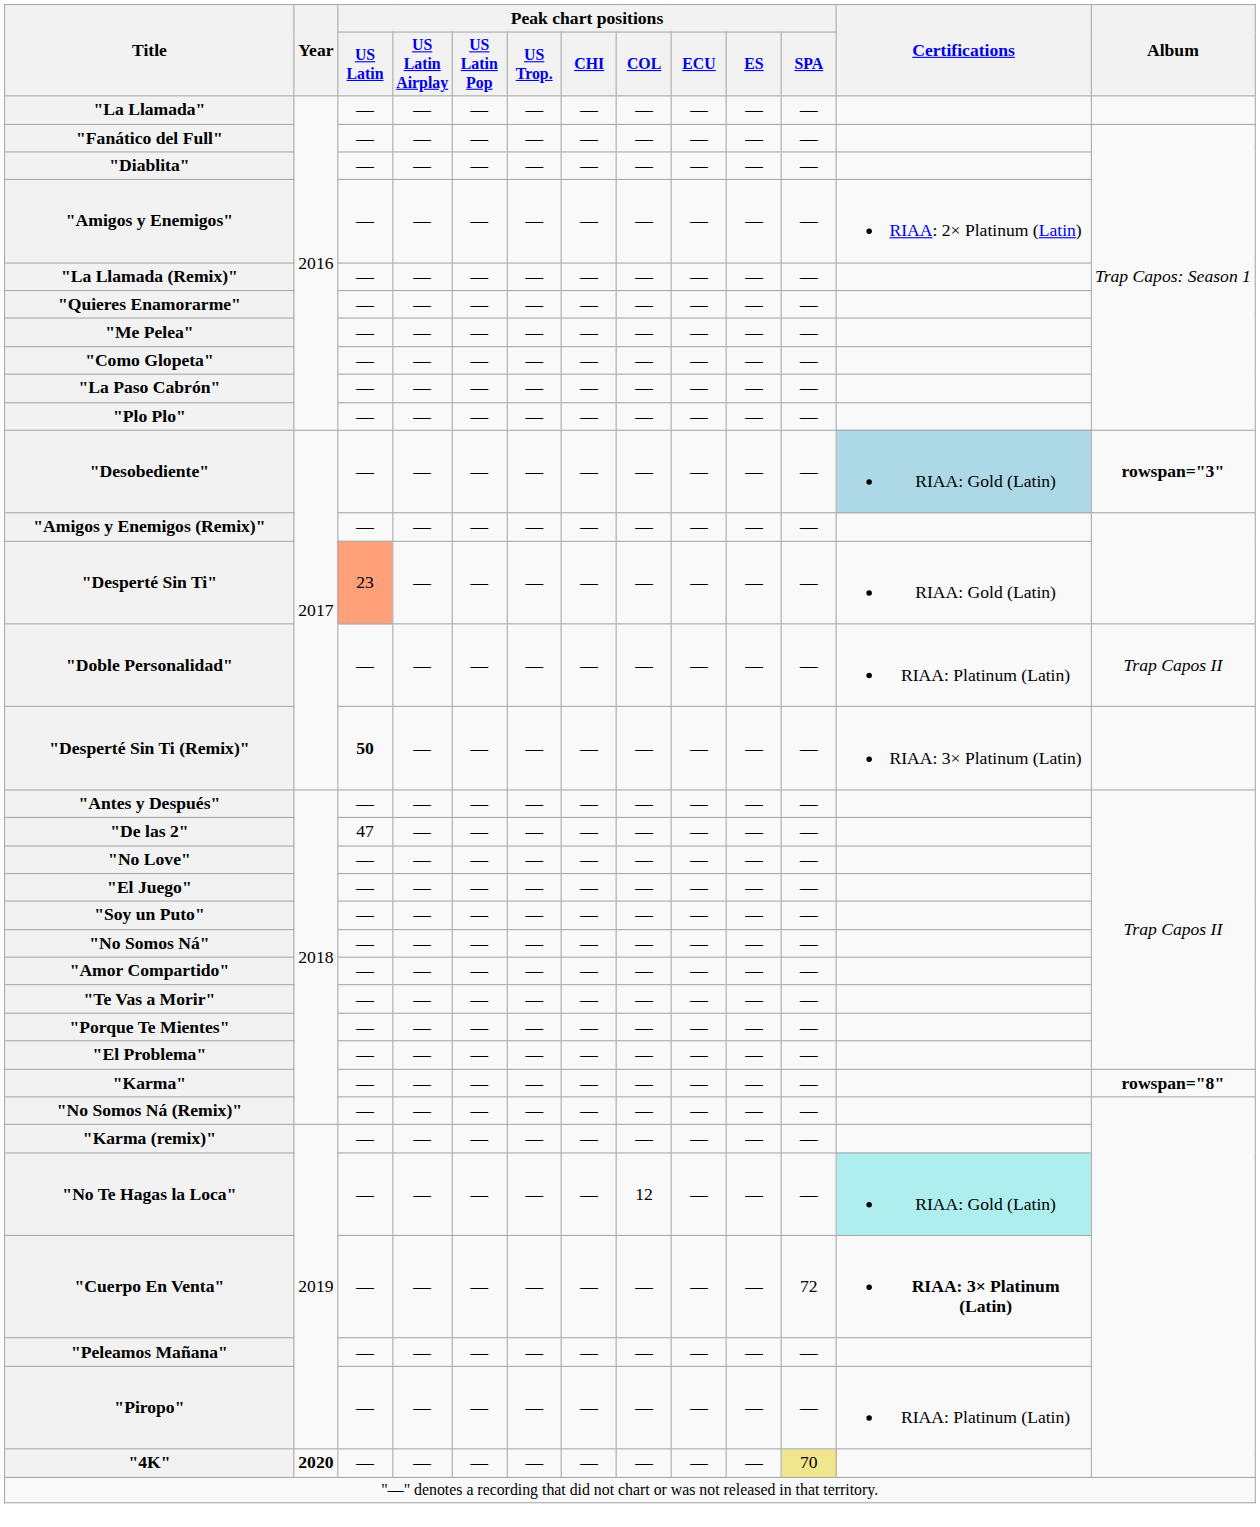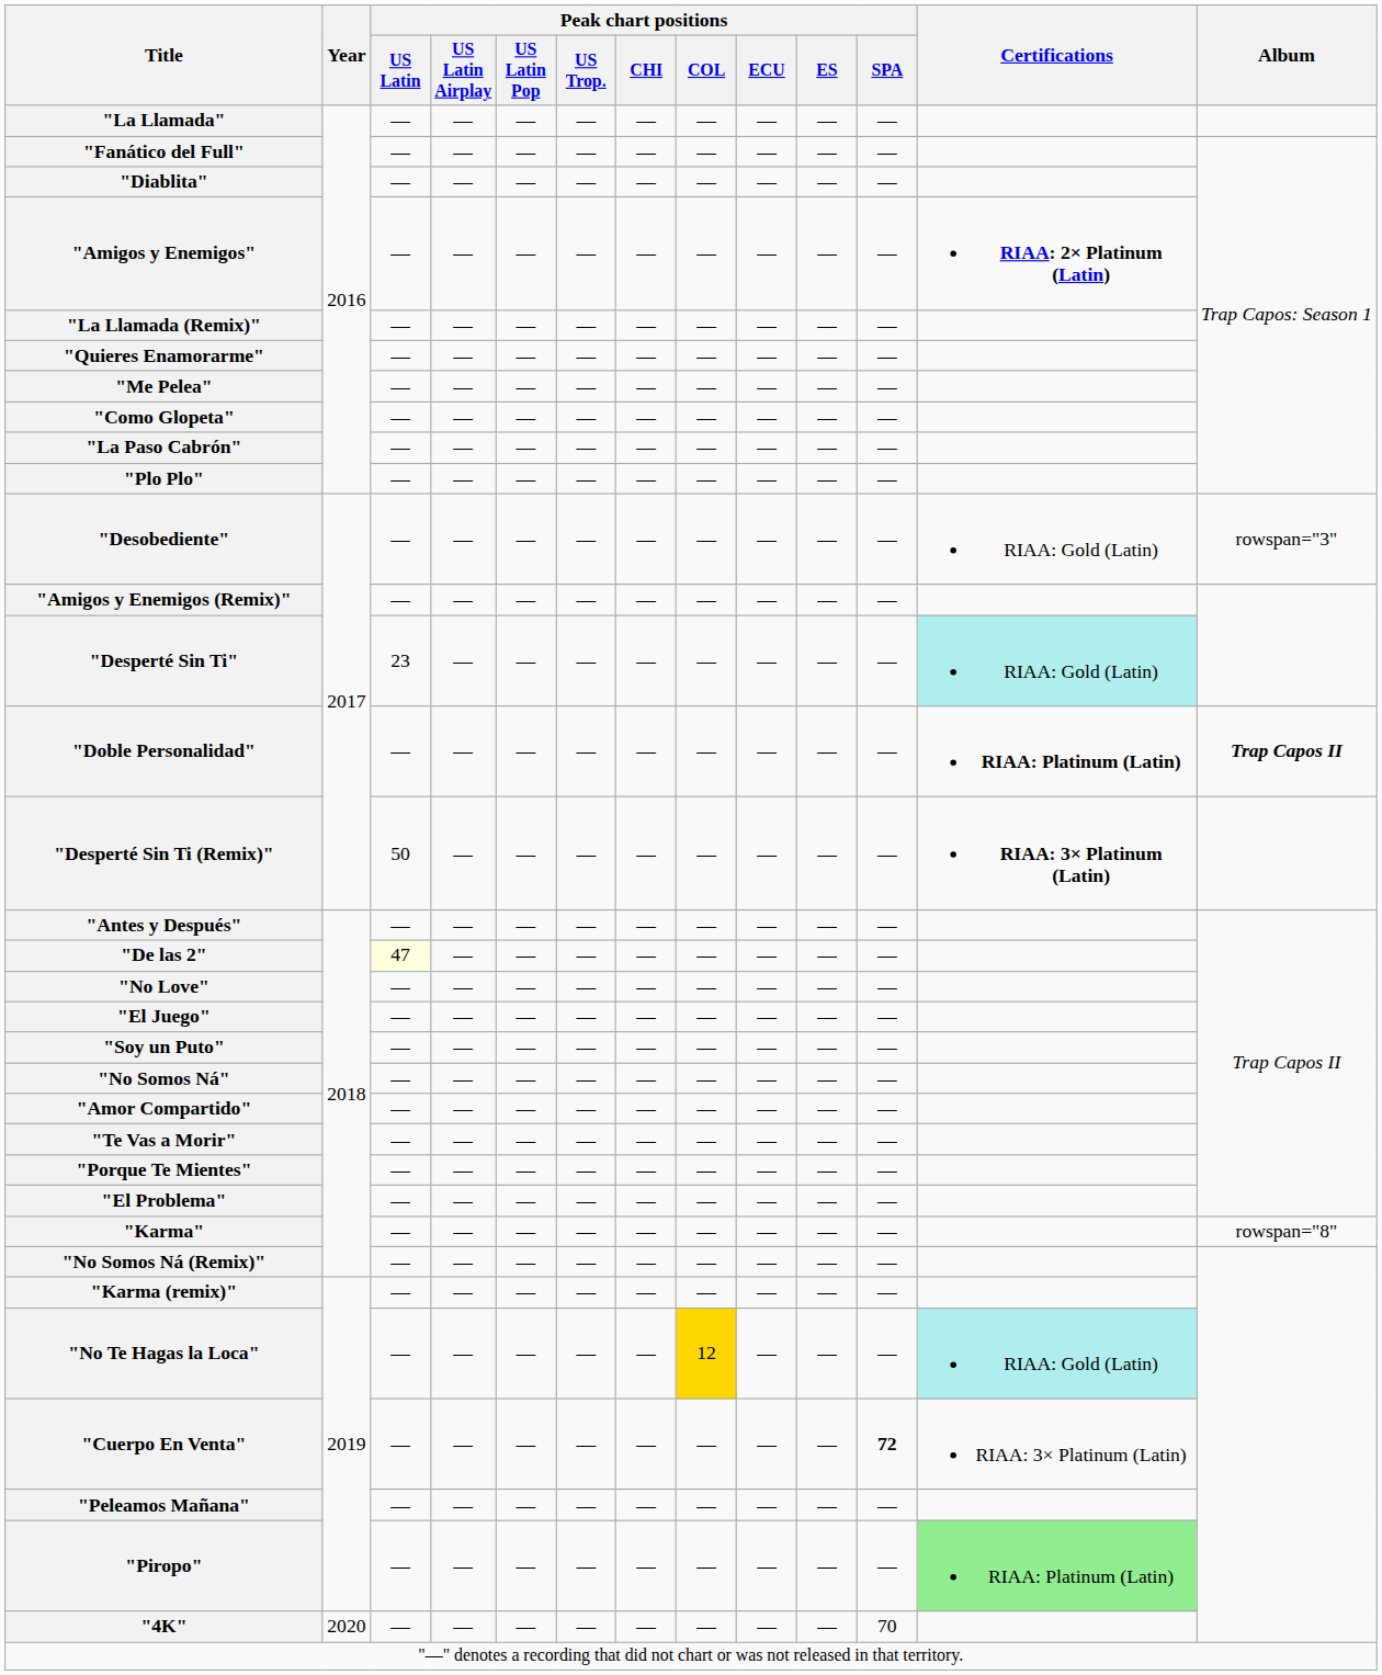"Amigos y Enemigos" | Certifications: normal -> bold
"Desobediente" | Certifications: lightblue background -> no background
"Desobediente" | Album: bold -> normal
"Desperté Sin Ti" | Peak chart positions / US Latin: lightsalmon background -> no background
"Desperté Sin Ti" | Certifications: no background -> paleturquoise background
"Doble Personalidad" | Certifications: normal -> bold
"Doble Personalidad" | Album: normal -> bold
"Desperté Sin Ti (Remix)" | Peak chart positions / US Latin: bold -> normal
"Desperté Sin Ti (Remix)" | Certifications: normal -> bold
"De las 2" | Peak chart positions / US Latin: no background -> lightyellow background
"Karma" | Album: bold -> normal
"No Te Hagas la Loca" | Peak chart positions / COL: no background -> gold background
"Cuerpo En Venta" | Peak chart positions / SPA: normal -> bold
"Cuerpo En Venta" | Certifications: bold -> normal
"Piropo" | Certifications: no background -> lightgreen background
"4K" | Year: bold -> normal
"4K" | Peak chart positions / SPA: khaki background -> no background
